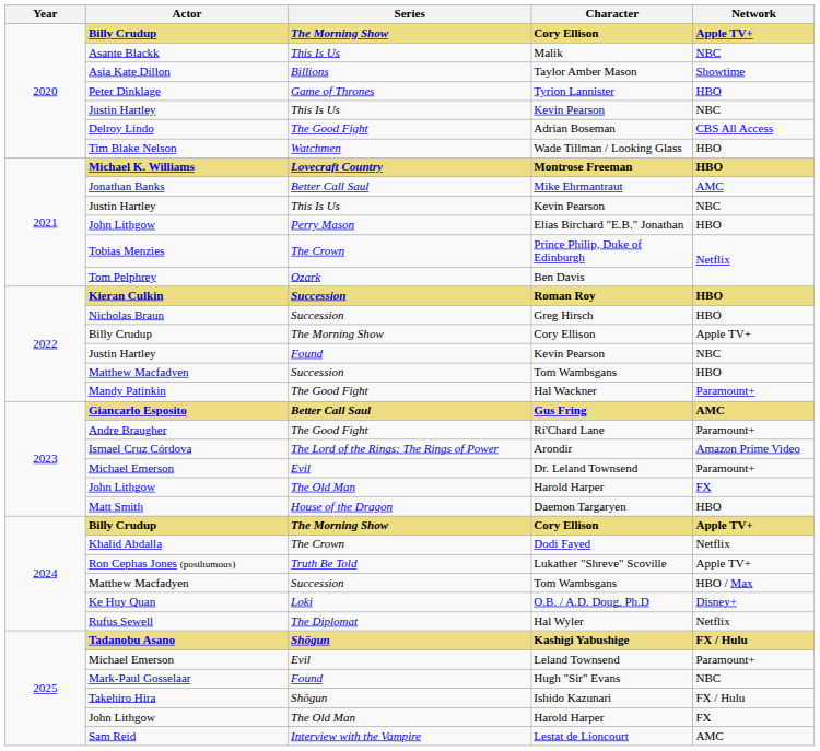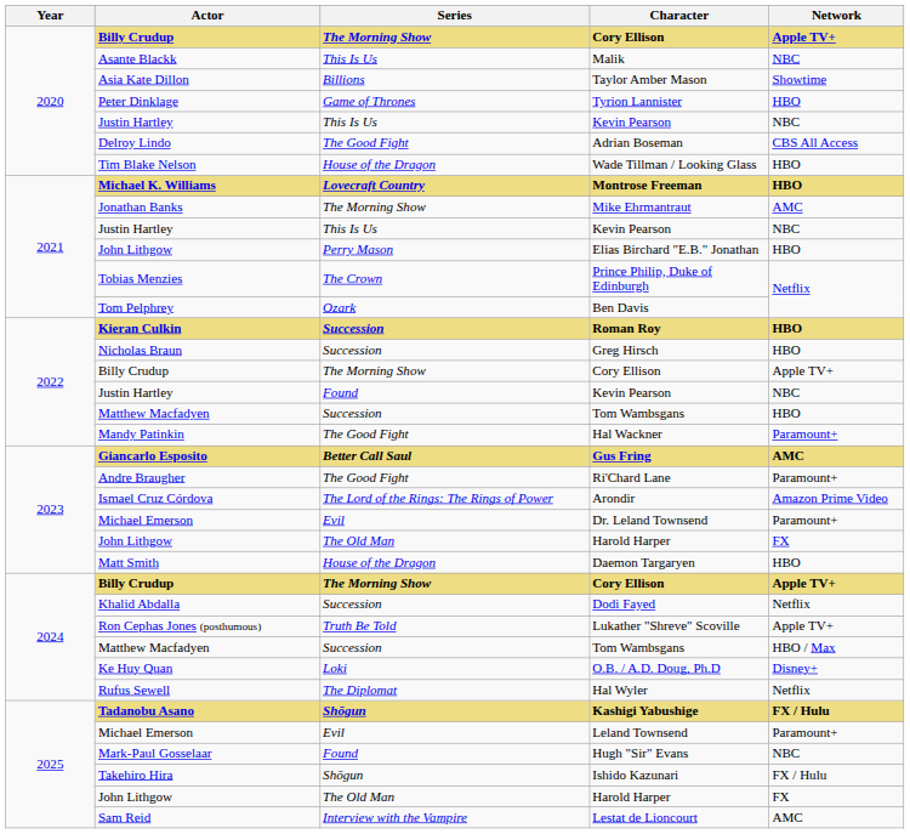Wade Tillman / Looking Glass | Series: Watchmen -> House of the Dragon
Mike Ehrmantraut | Series: Better Call Saul -> The Morning Show
Dodi Fayed | Series: The Crown -> Succession
